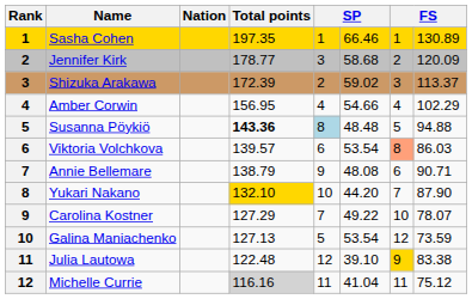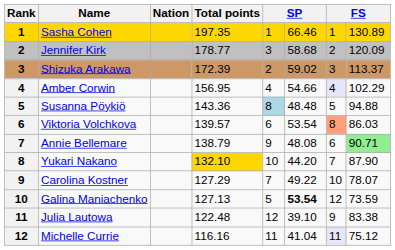Amber Corwin | column 7: no background -> lavender background
Susanna Pöykiö | Total points: bold -> normal
Annie Bellemare | column 8: no background -> lightgreen background
Galina Maniachenko | column 6: normal -> bold
Julia Lautowa | column 7: gold background -> no background
Michelle Currie | Total points: lightgrey background -> no background
Michelle Currie | column 7: no background -> lavender background
